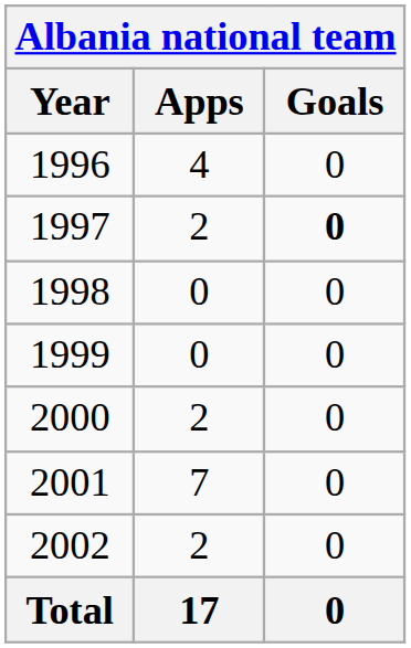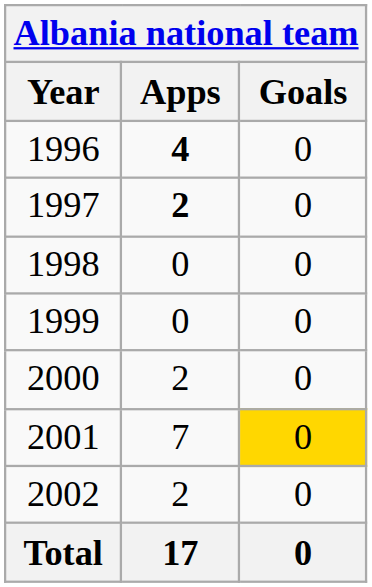1996 | Apps: normal -> bold
1997 | Apps: normal -> bold
1997 | Goals: bold -> normal
2001 | Goals: no background -> gold background
